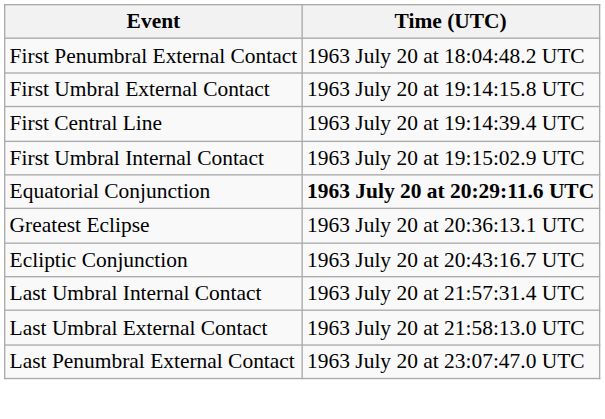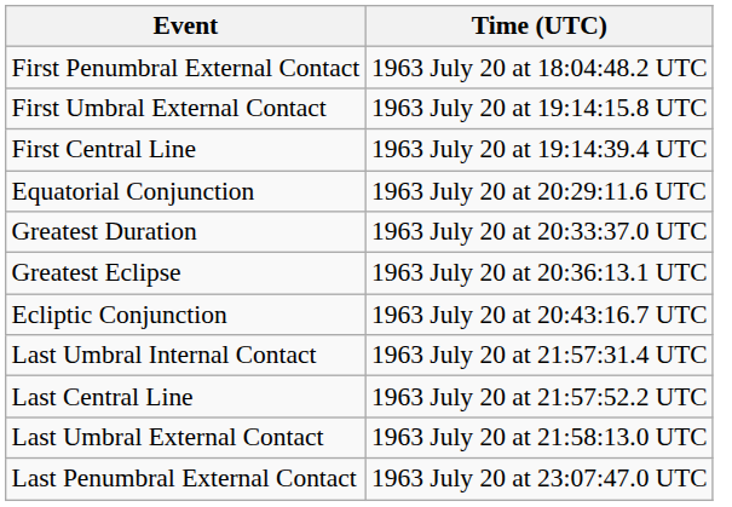- row: First Umbral Internal Contact | 1963 July 20 at 19:15:02.9 UTC
Equatorial Conjunction | Time (UTC): bold -> normal
+ row: Greatest Duration | 1963 July 20 at 20:33:37.0 UTC
+ row: Last Central Line | 1963 July 20 at 21:57:52.2 UTC
